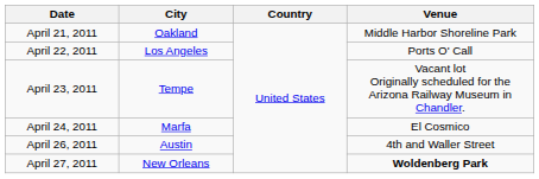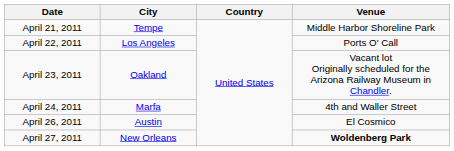April 21, 2011 | City: Oakland -> Tempe
April 23, 2011 | City: Tempe -> Oakland
April 24, 2011 | Venue: El Cosmico -> 4th and Waller Street
April 26, 2011 | Venue: 4th and Waller Street -> El Cosmico
